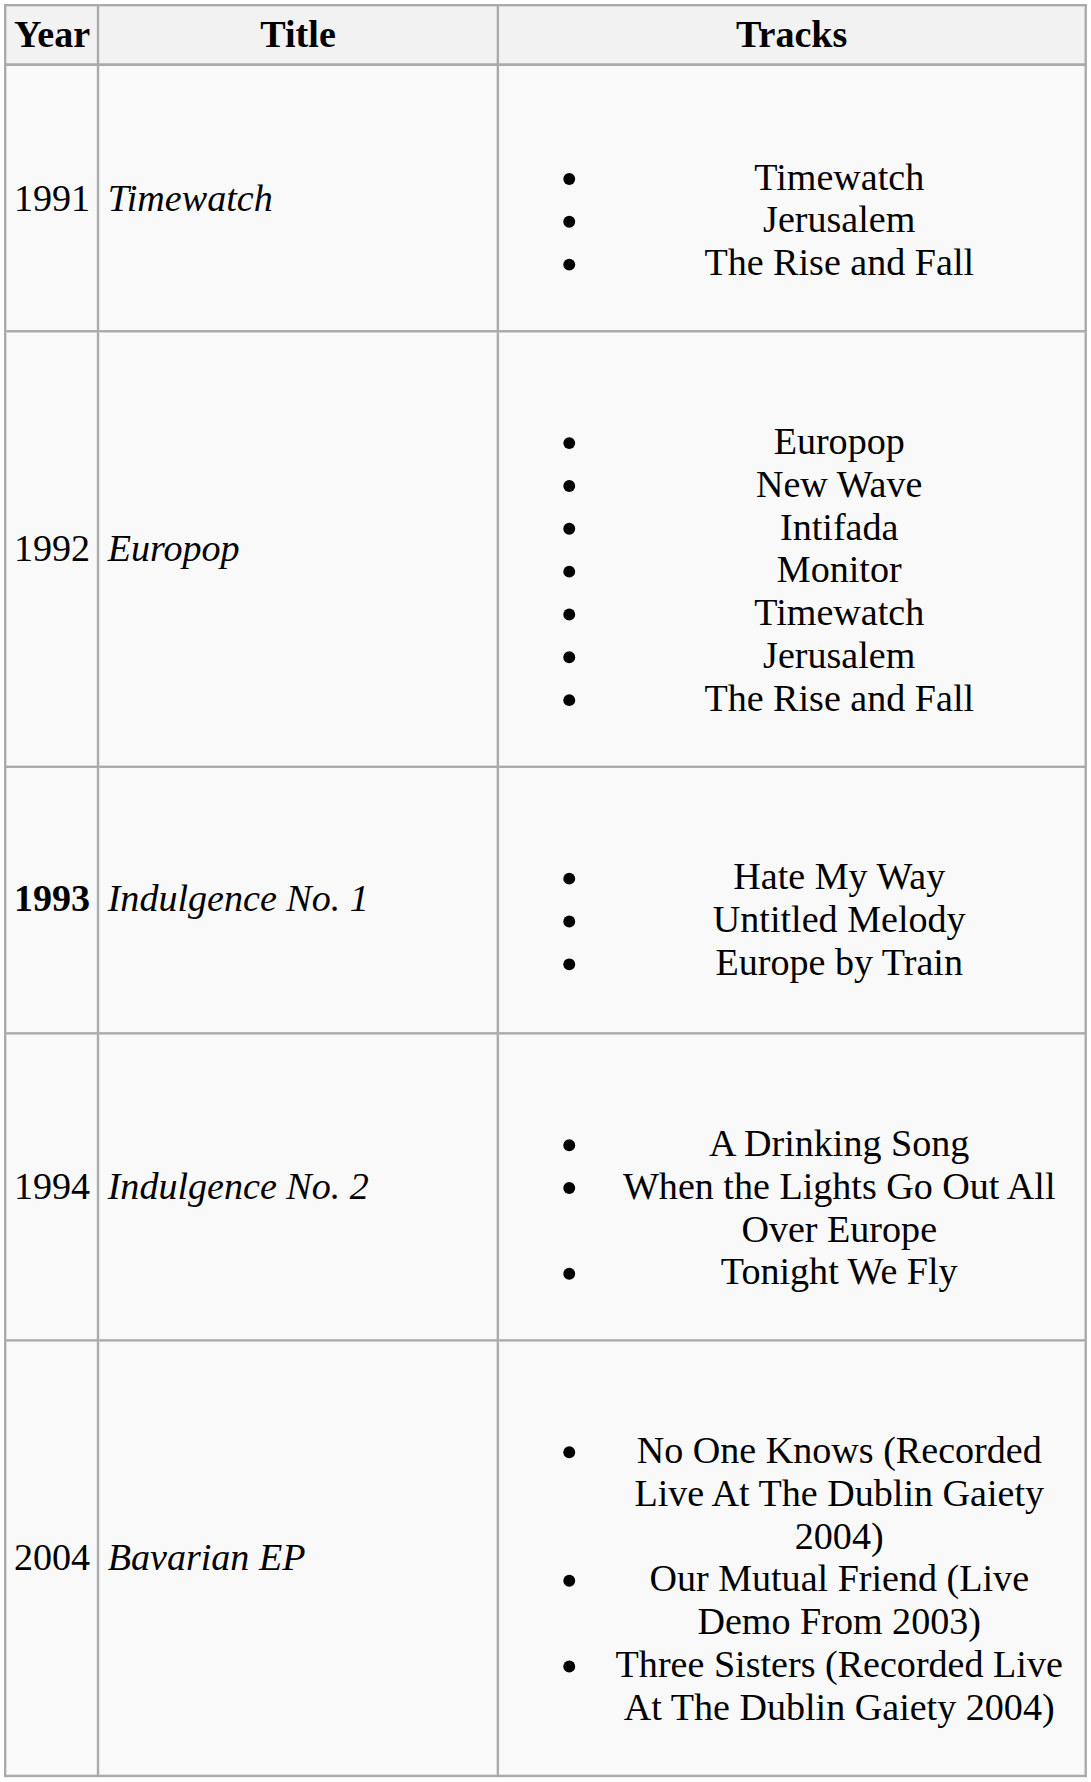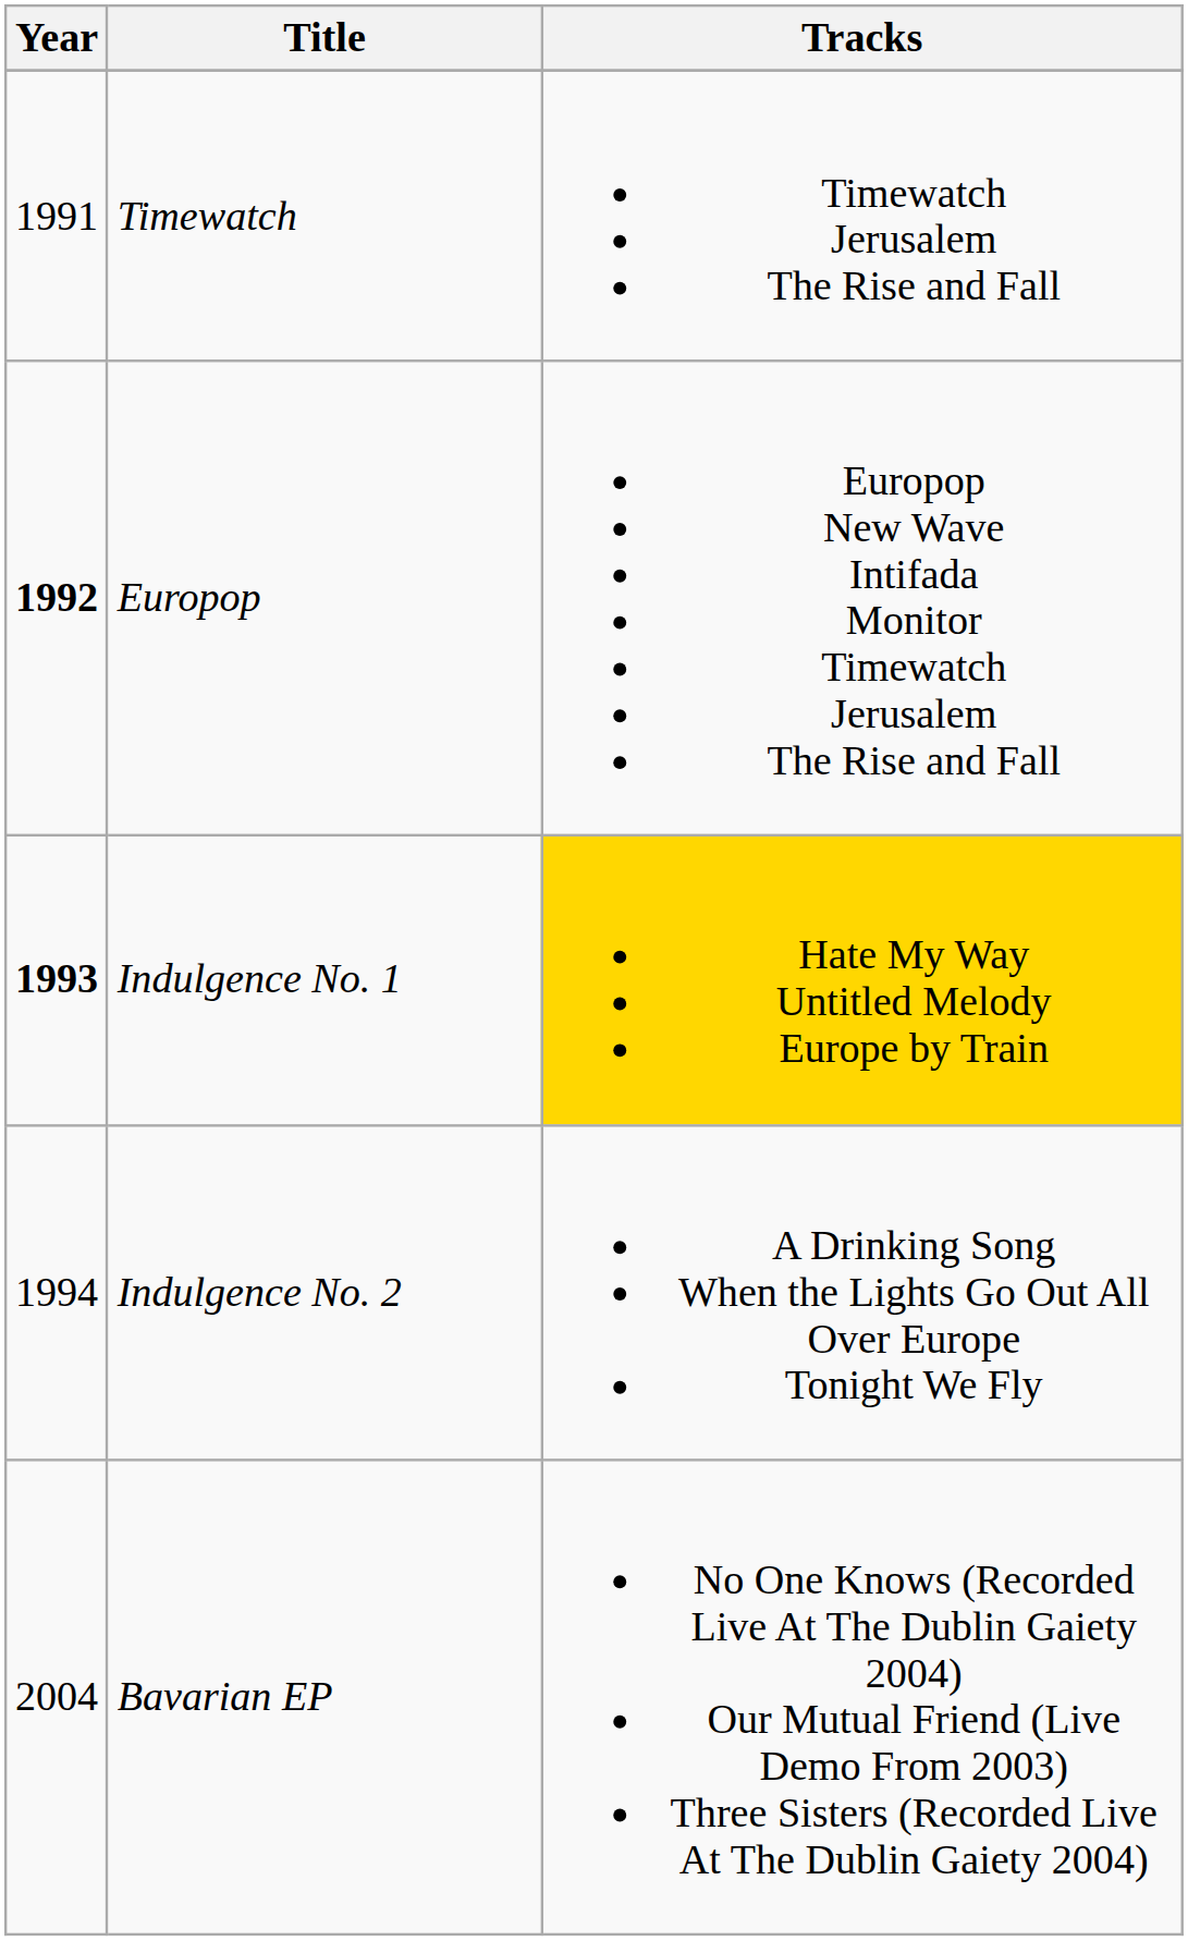Europop | Year: normal -> bold
Indulgence No. 1 | Tracks: no background -> gold background
